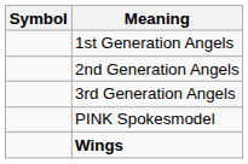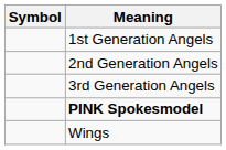PINK Spokesmodel | Meaning: normal -> bold
Wings | Meaning: bold -> normal
